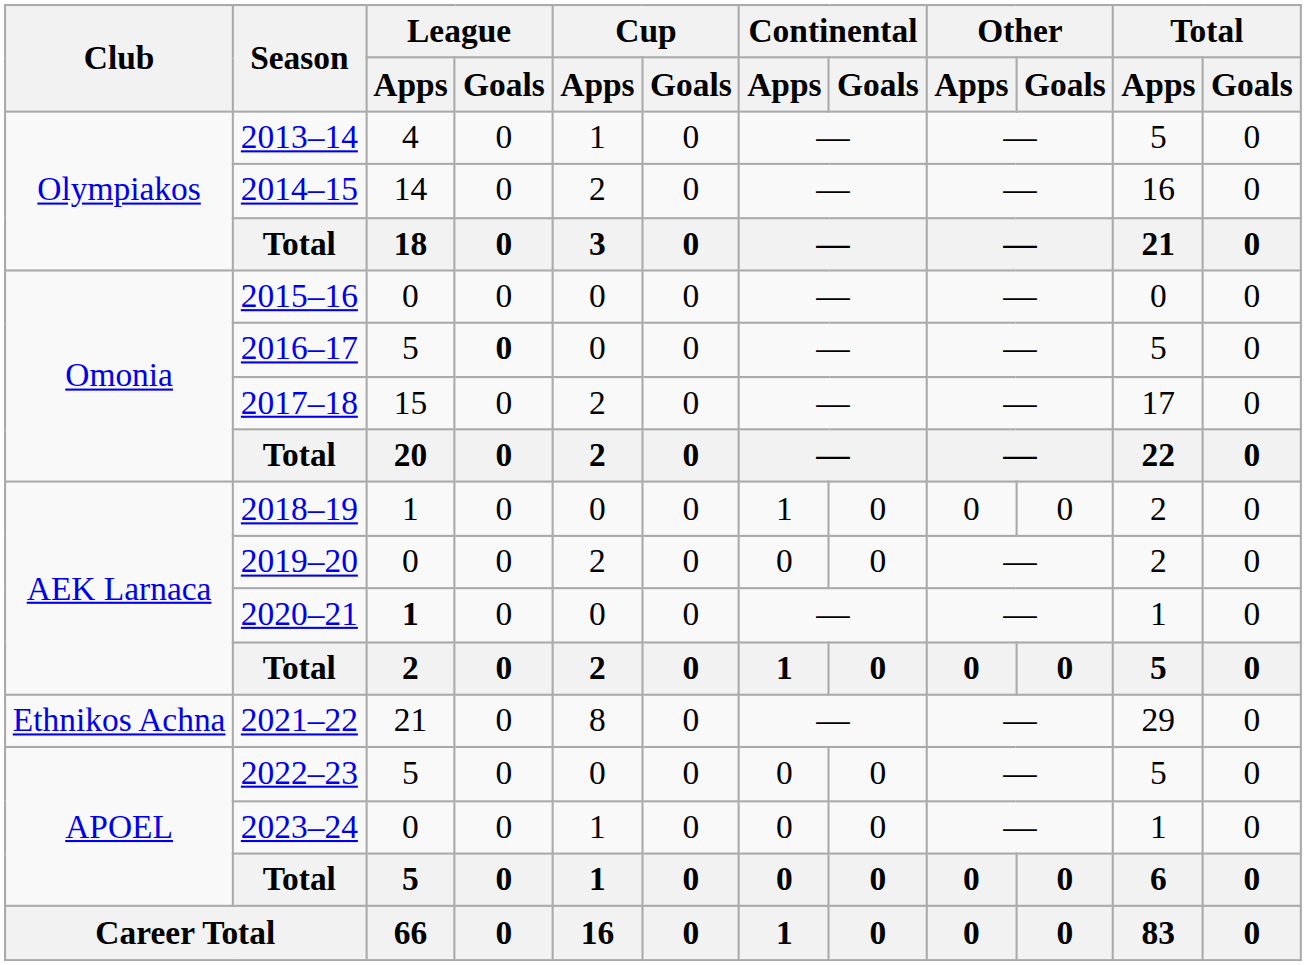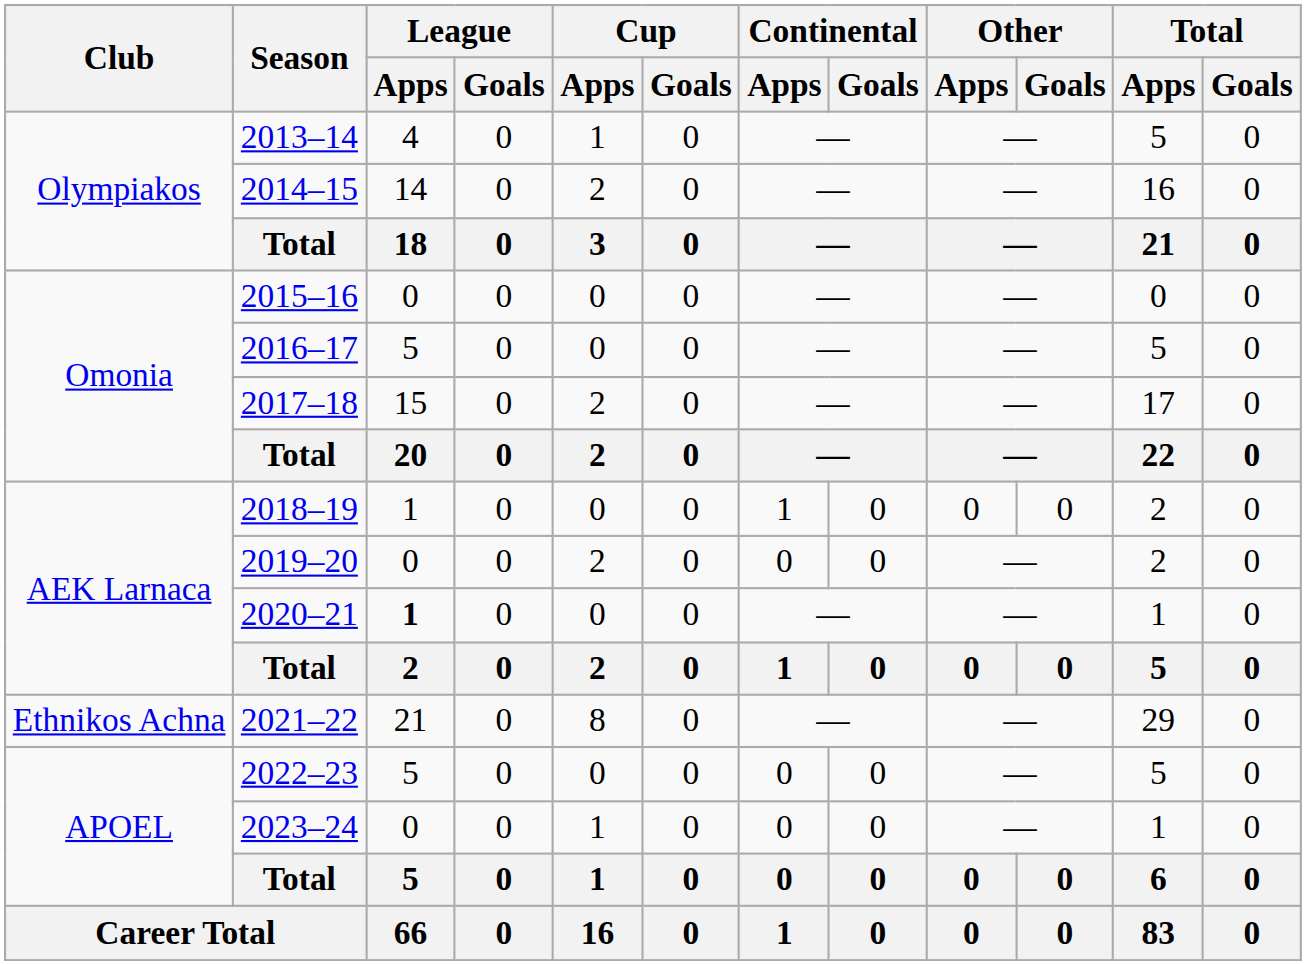2016–17 | League / Goals: bold -> normal
